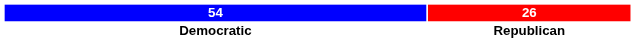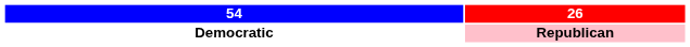Democratic | 26: no background -> pink background
